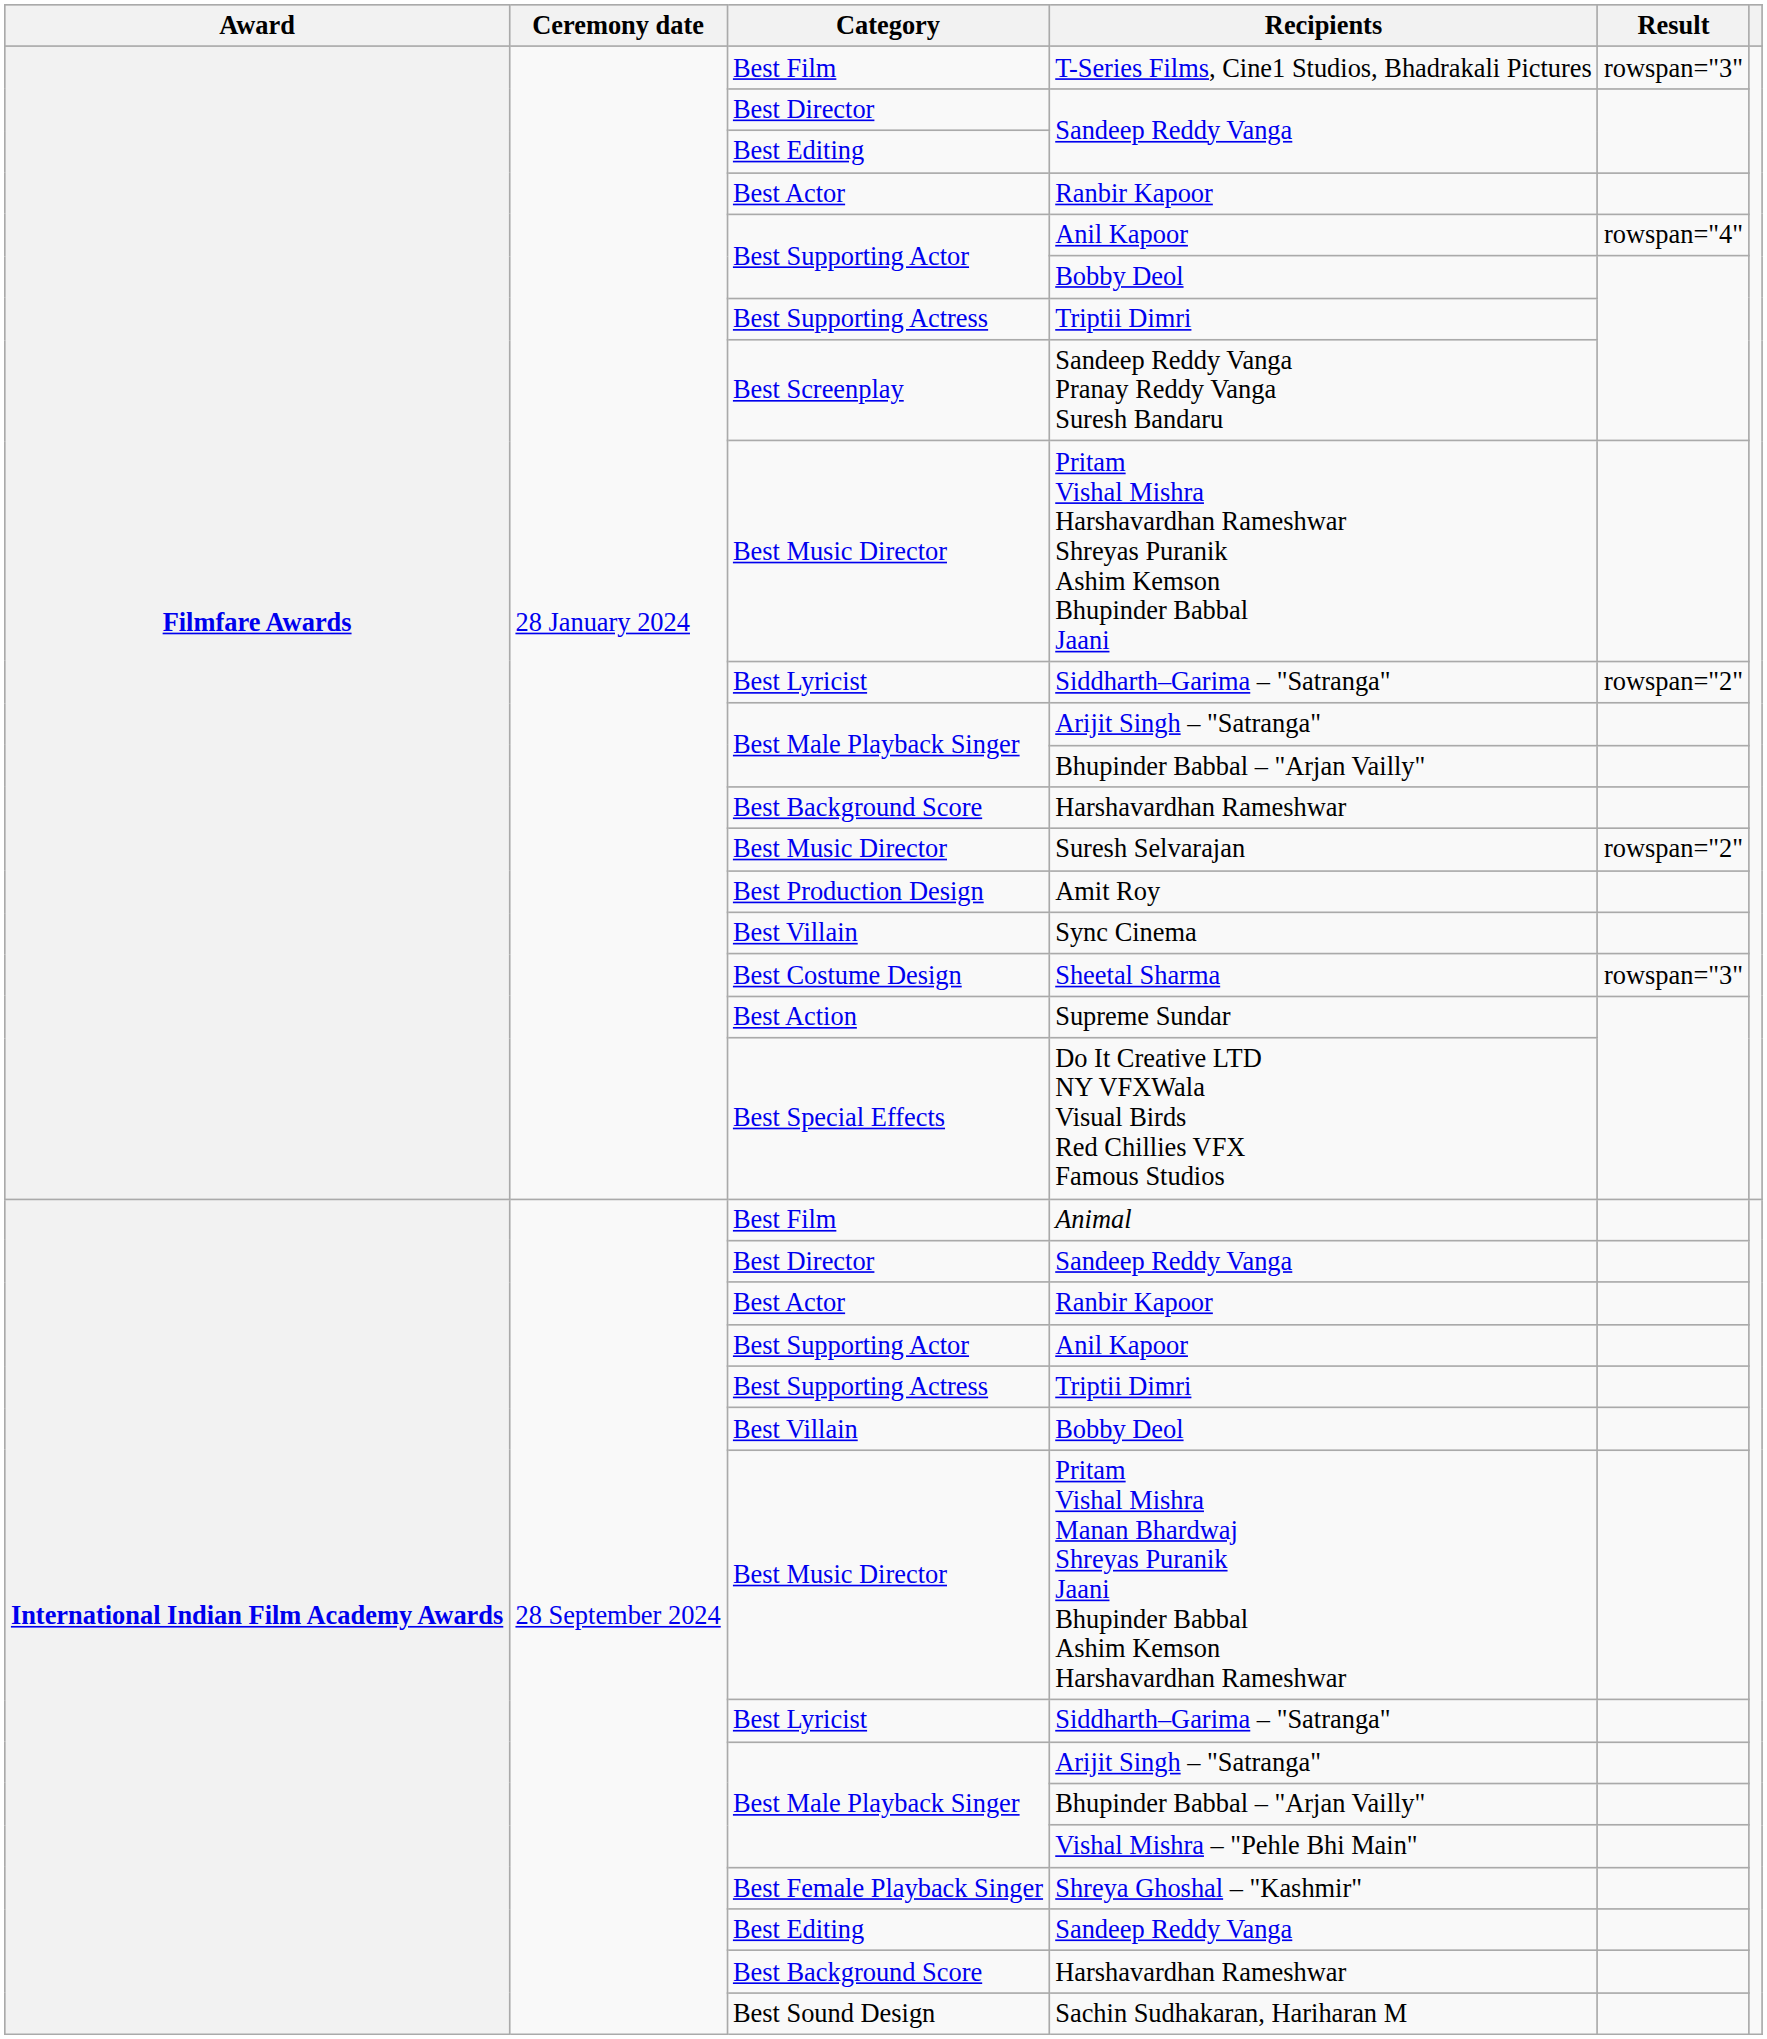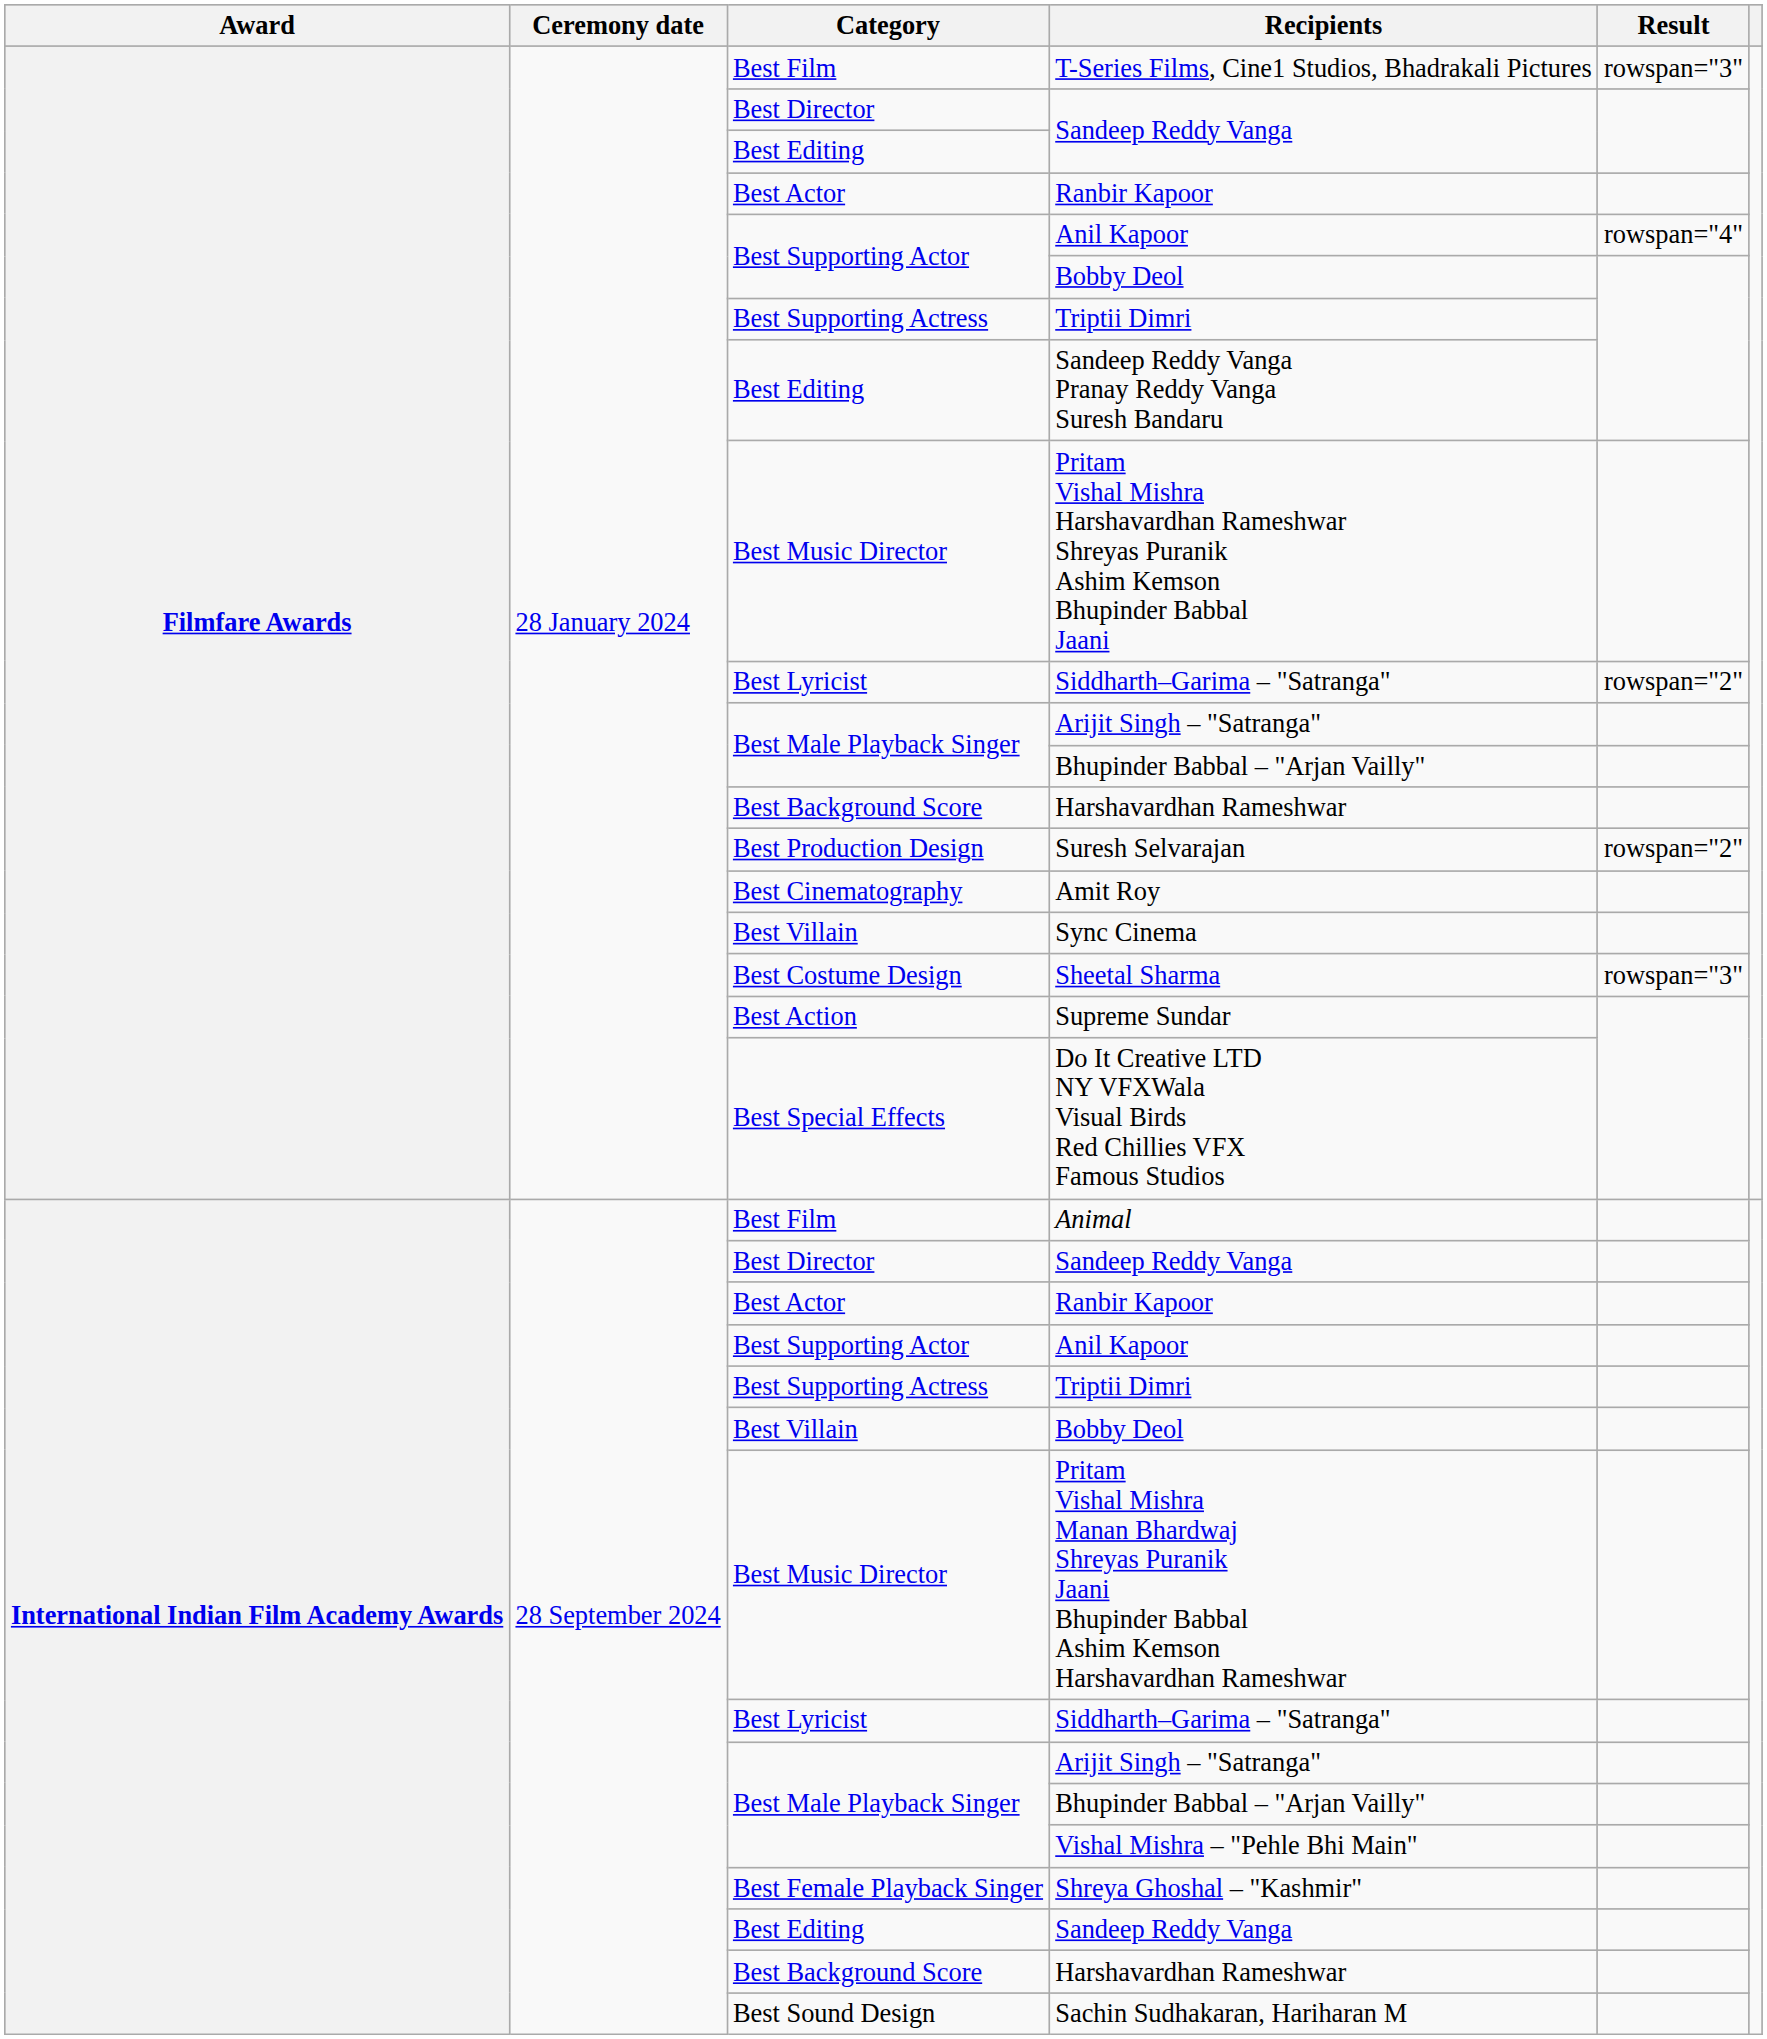Sandeep Reddy Vanga Pranay Reddy Vanga Suresh Bandaru | Category: Best Screenplay -> Best Editing
Suresh Selvarajan | Category: Best Music Director -> Best Production Design
Amit Roy | Category: Best Production Design -> Best Cinematography
